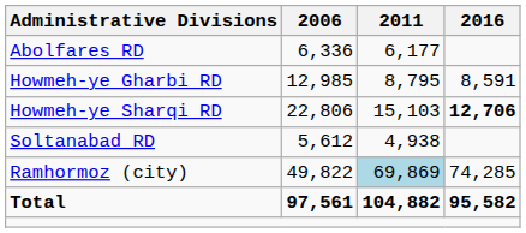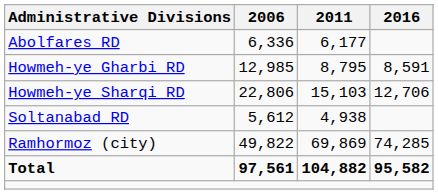Howmeh-ye Sharqi RD | 2016: bold -> normal
Ramhormoz (city) | 2011: lightblue background -> no background
